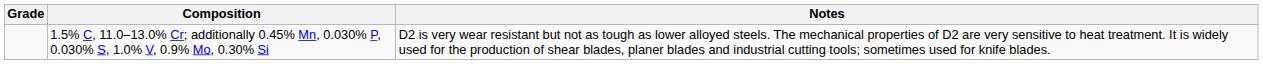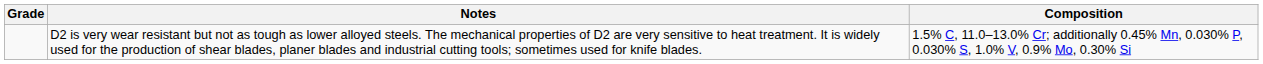columns swapped: Composition <-> Notes
